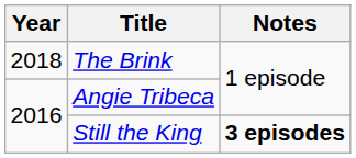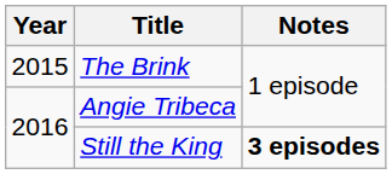The Brink | Year: 2018 -> 2015
